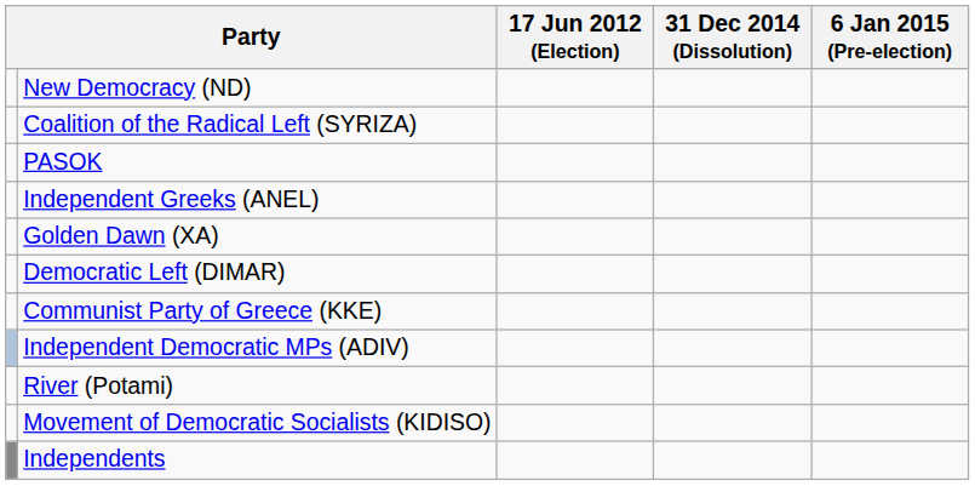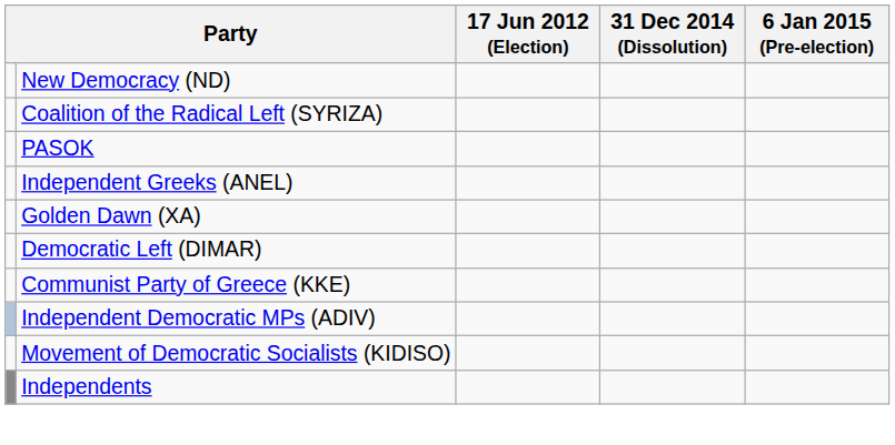- row: River (Potami)
